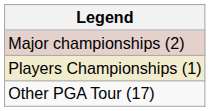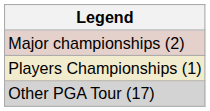row 4 | column 1: no background -> lightgrey background
